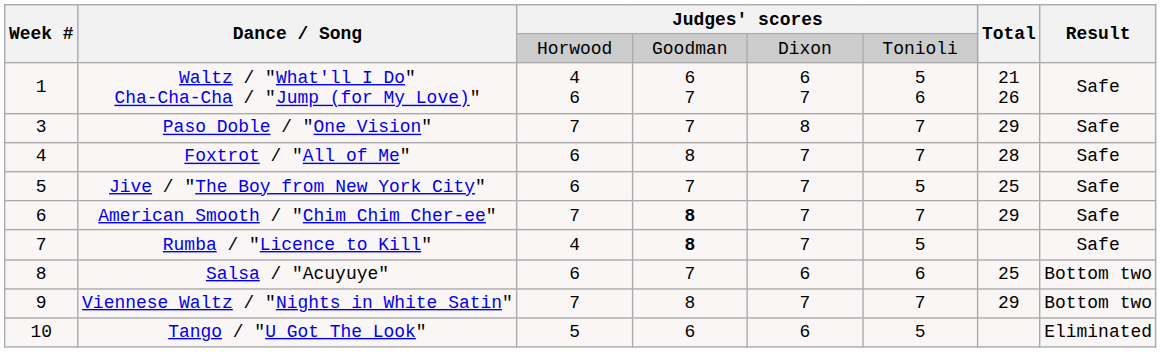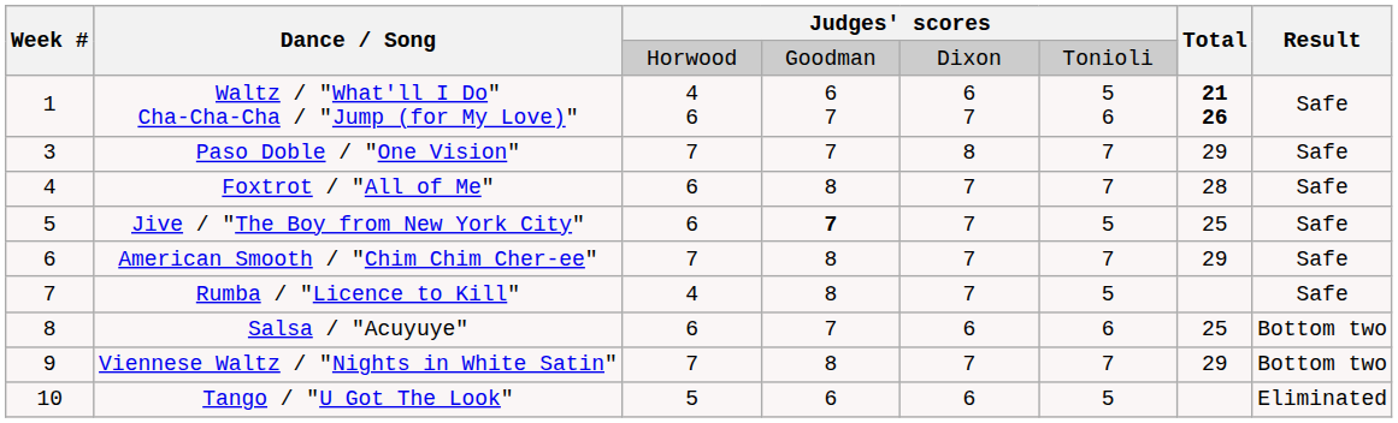Waltz / "What'll I Do" Cha-Cha-Cha / "Jump (for My Love)" | Total: normal -> bold
Jive / "The Boy from New York City" | column 4: normal -> bold
American Smooth / "Chim Chim Cher-ee" | column 4: bold -> normal
Rumba / "Licence to Kill" | column 4: bold -> normal
